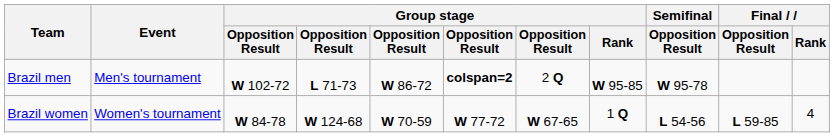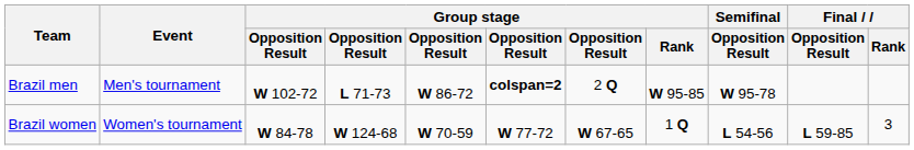Brazil women | Final / Rank: 4 -> 3
